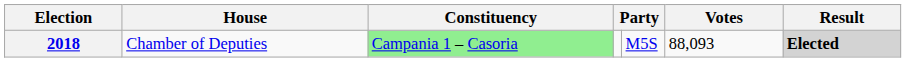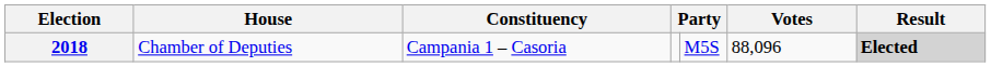2018 | Constituency: lightgreen background -> no background
2018 | Votes: 88,093 -> 88,096
